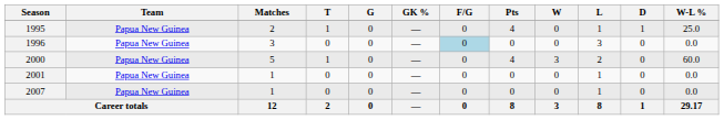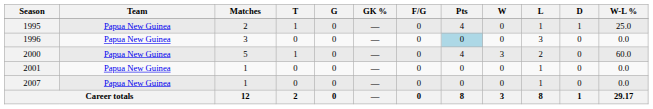1996 | F/G: lightblue background -> no background
1996 | Pts: no background -> lightblue background
